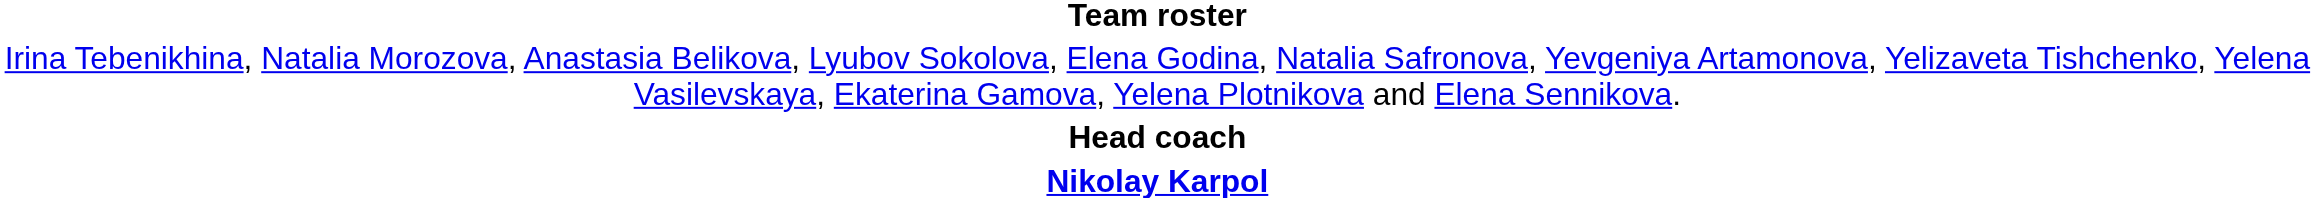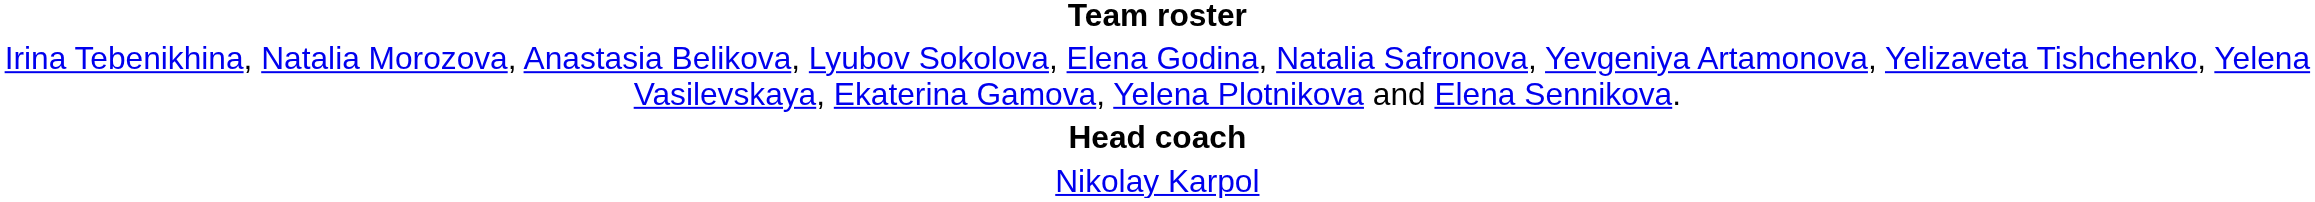row 4 | column 1: bold -> normal
